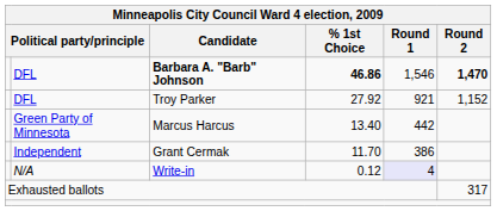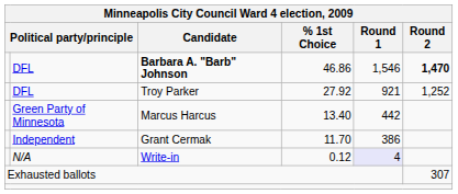Barbara A. "Barb" Johnson | % 1st Choice: bold -> normal
Troy Parker | Round 2: 1,152 -> 1,252
Exhausted ballots | Round 2: 317 -> 307
